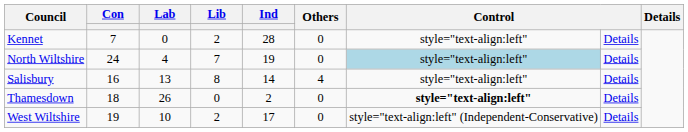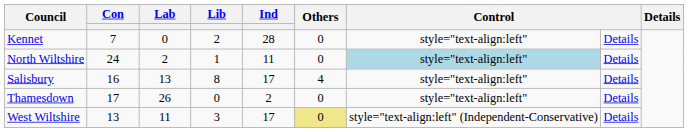North Wiltshire | Lab: 4 -> 2
North Wiltshire | Lib: 7 -> 1
North Wiltshire | Ind: 19 -> 11
Salisbury | Ind: 14 -> 17
Thamesdown | Con: 18 -> 17
Thamesdown | column 7: bold -> normal
West Wiltshire | Con: 19 -> 13
West Wiltshire | Lab: 10 -> 11
West Wiltshire | Lib: 2 -> 3
West Wiltshire | Others: no background -> khaki background
